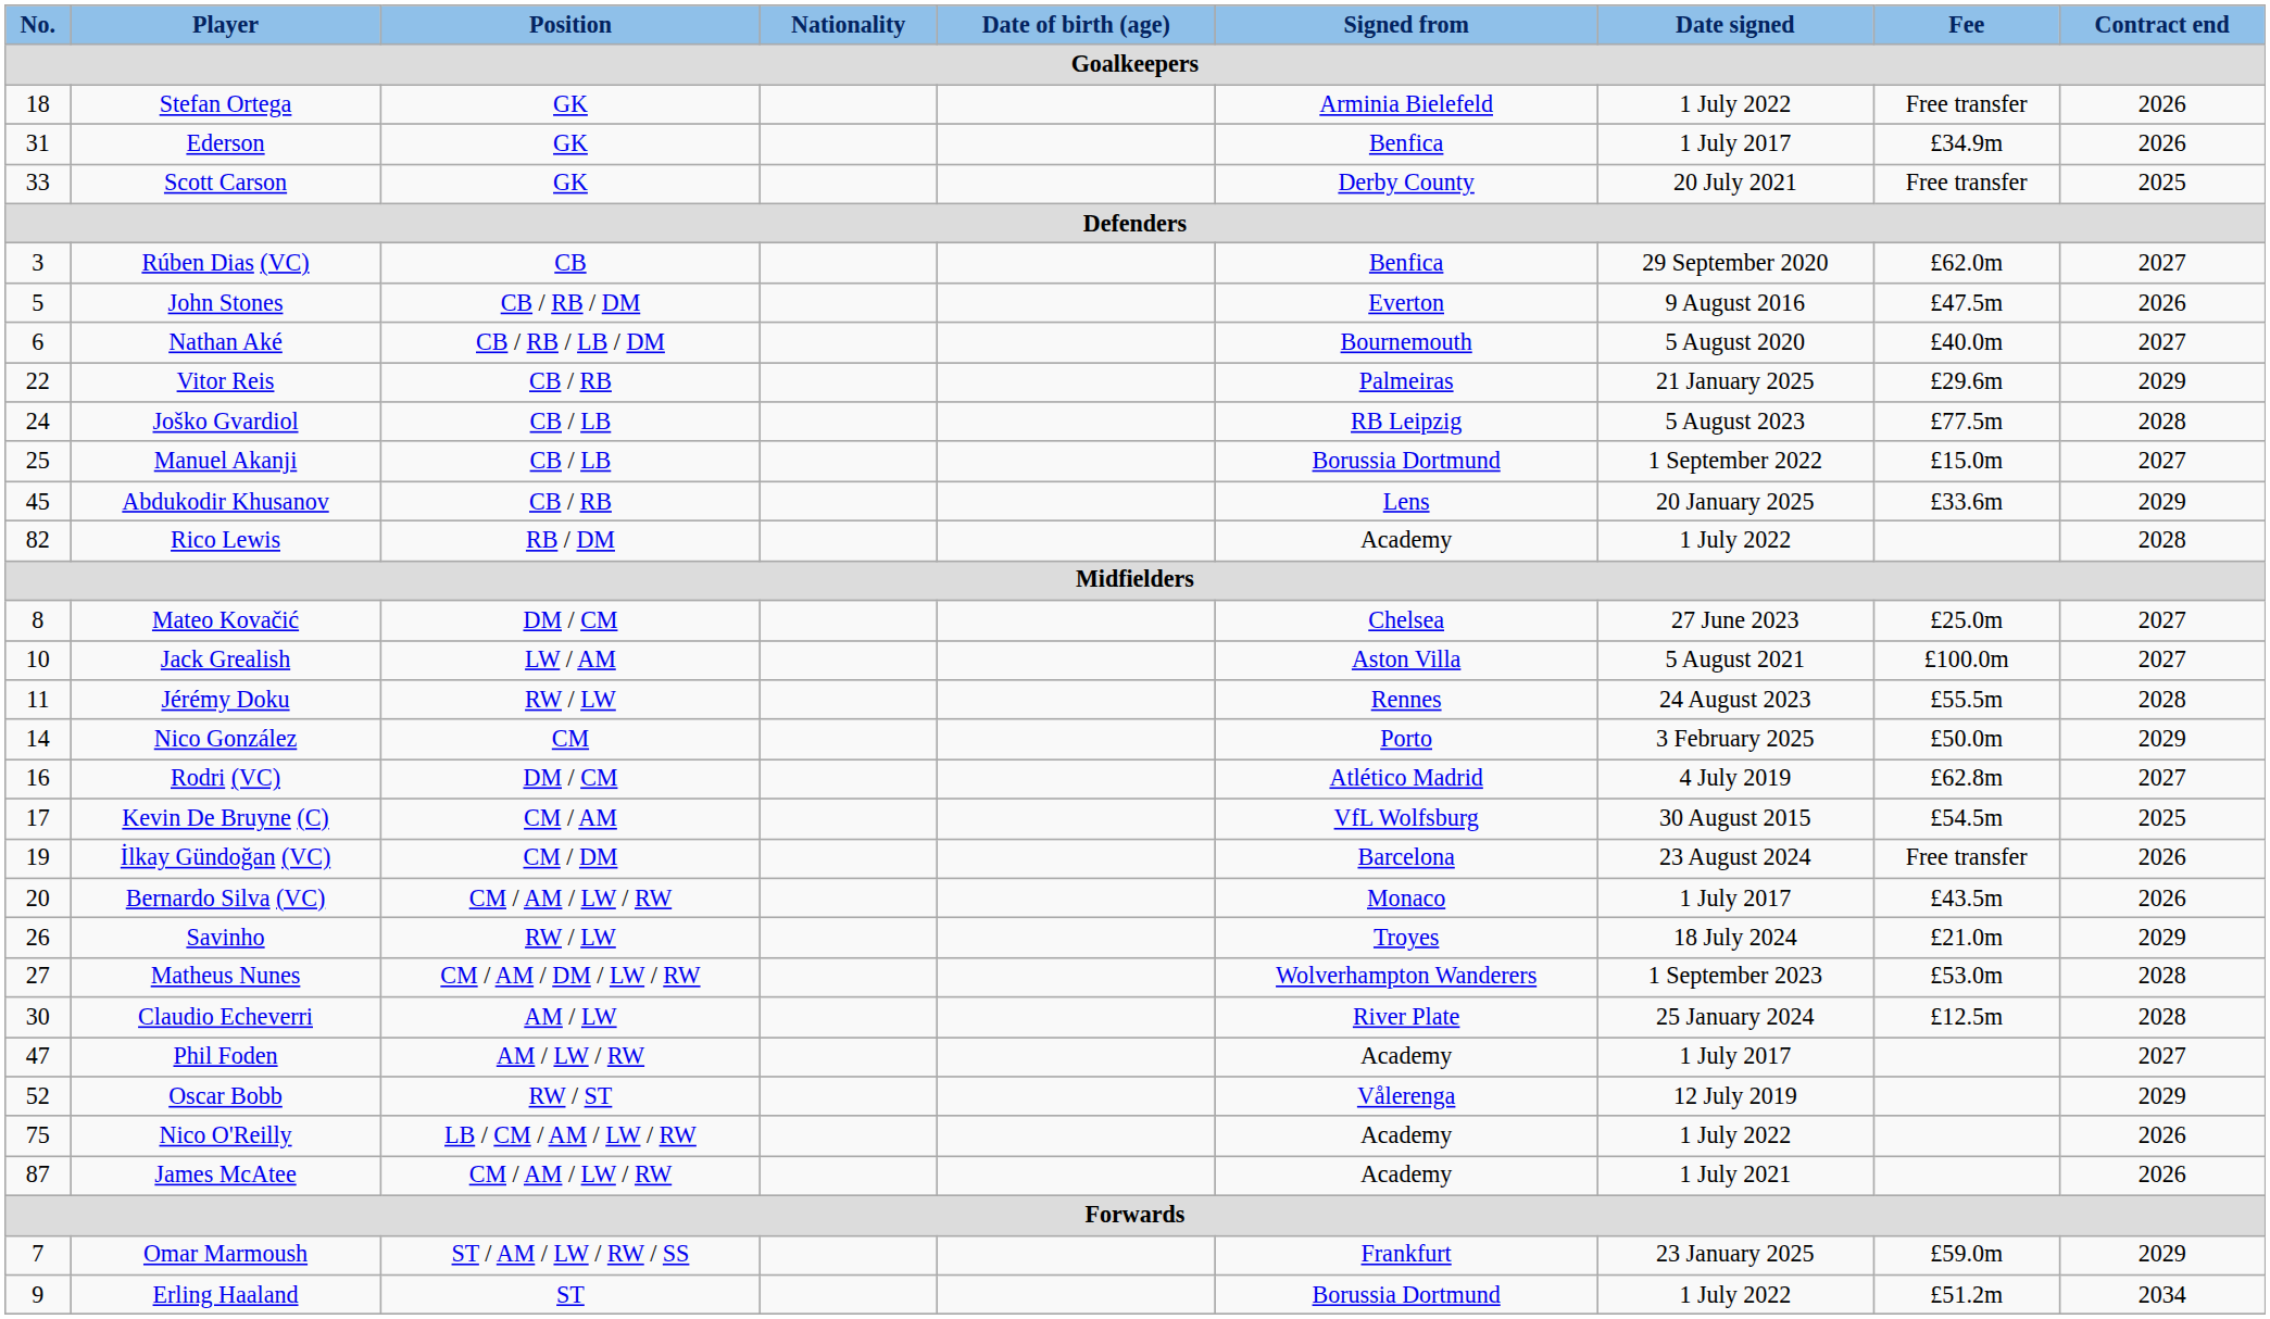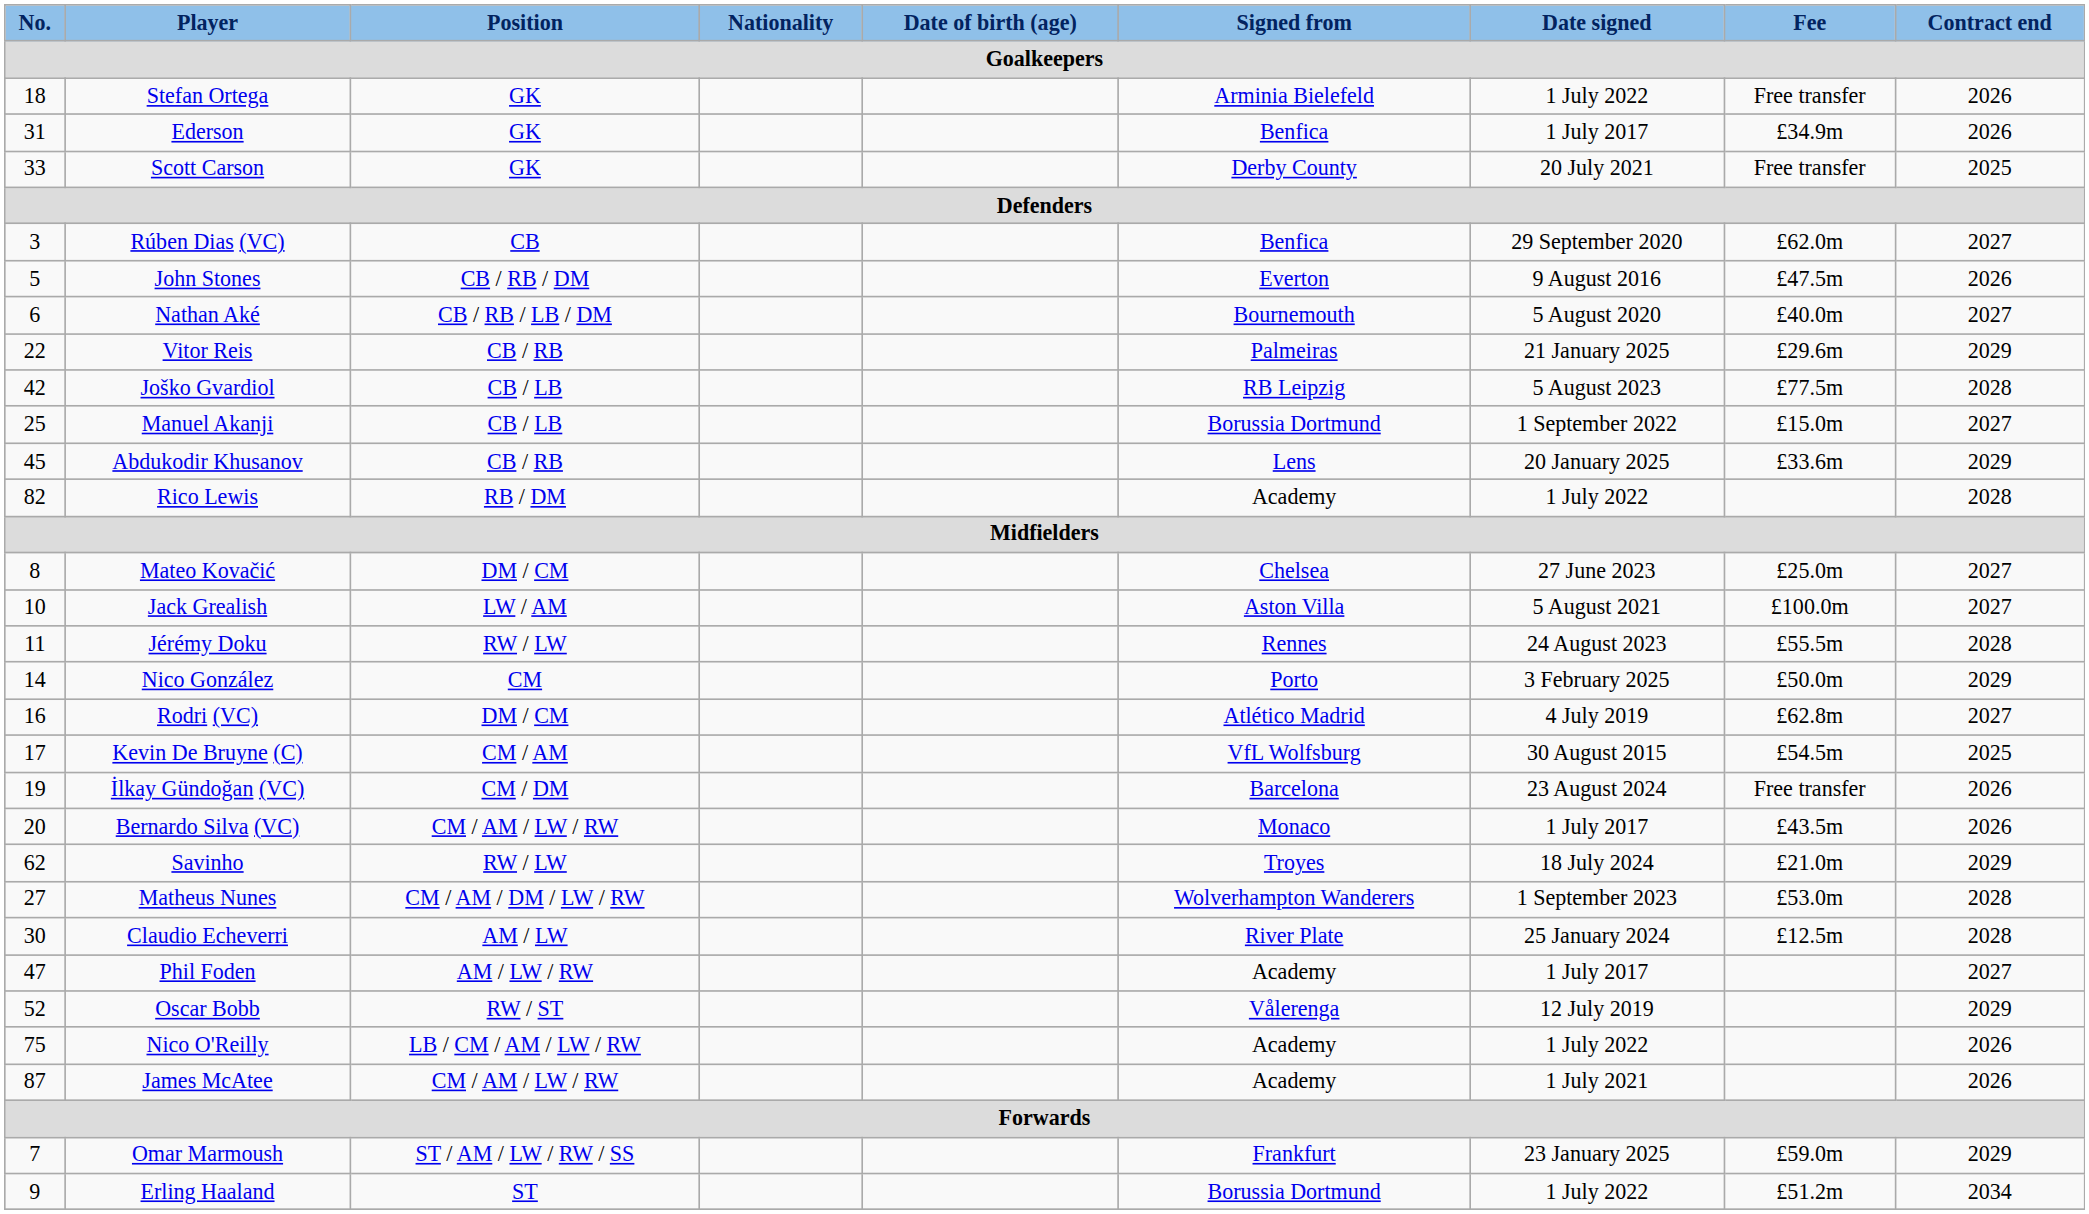Joško Gvardiol | No.: 24 -> 42
Savinho | No.: 26 -> 62
